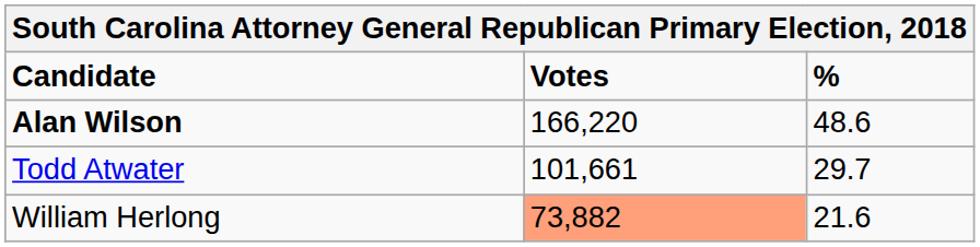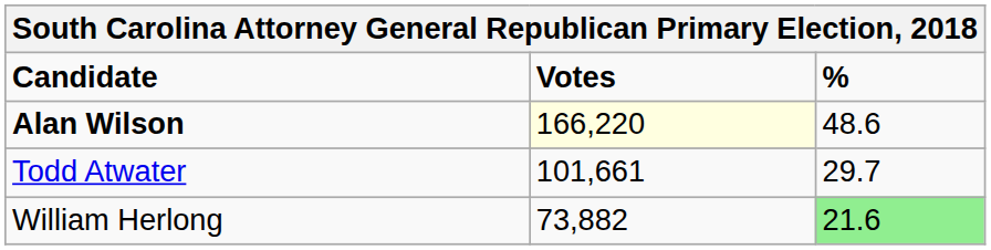Alan Wilson | Votes: no background -> lightyellow background
William Herlong | Votes: lightsalmon background -> no background
William Herlong | %: no background -> lightgreen background
